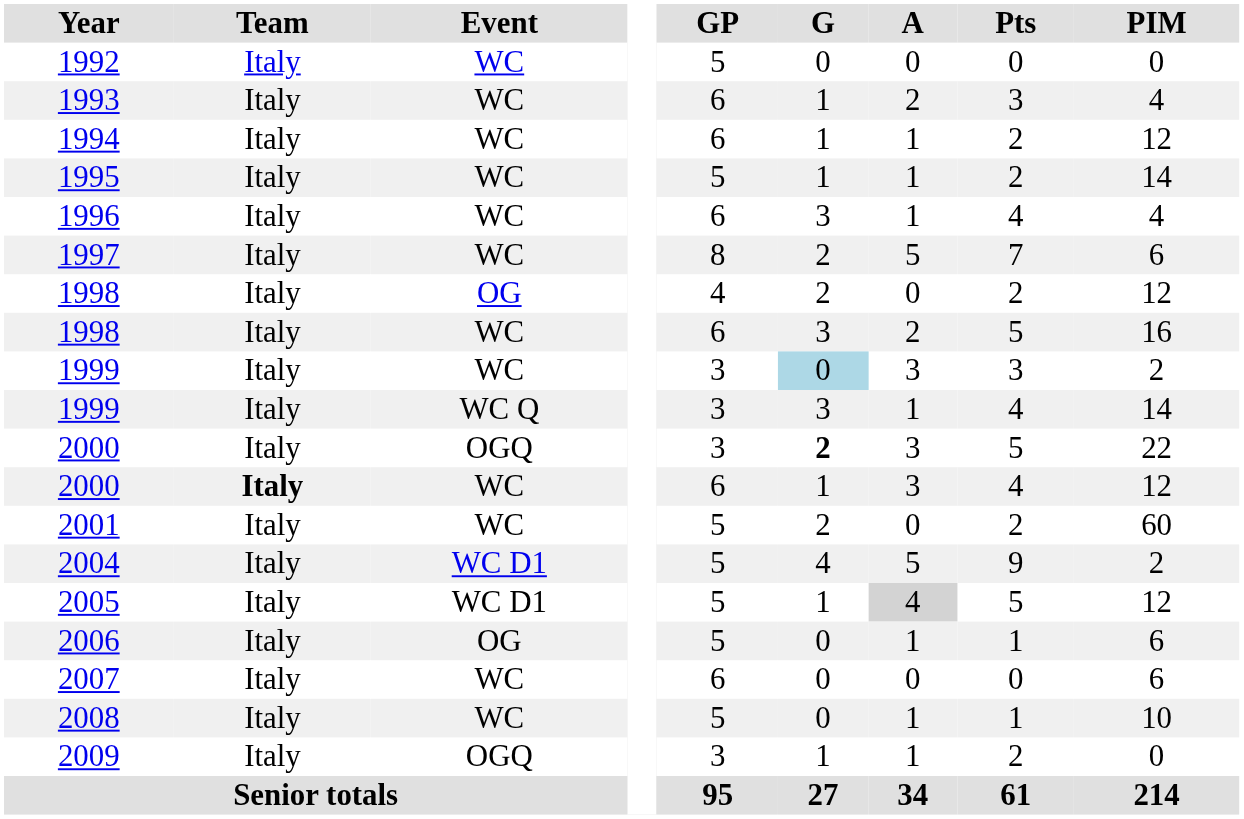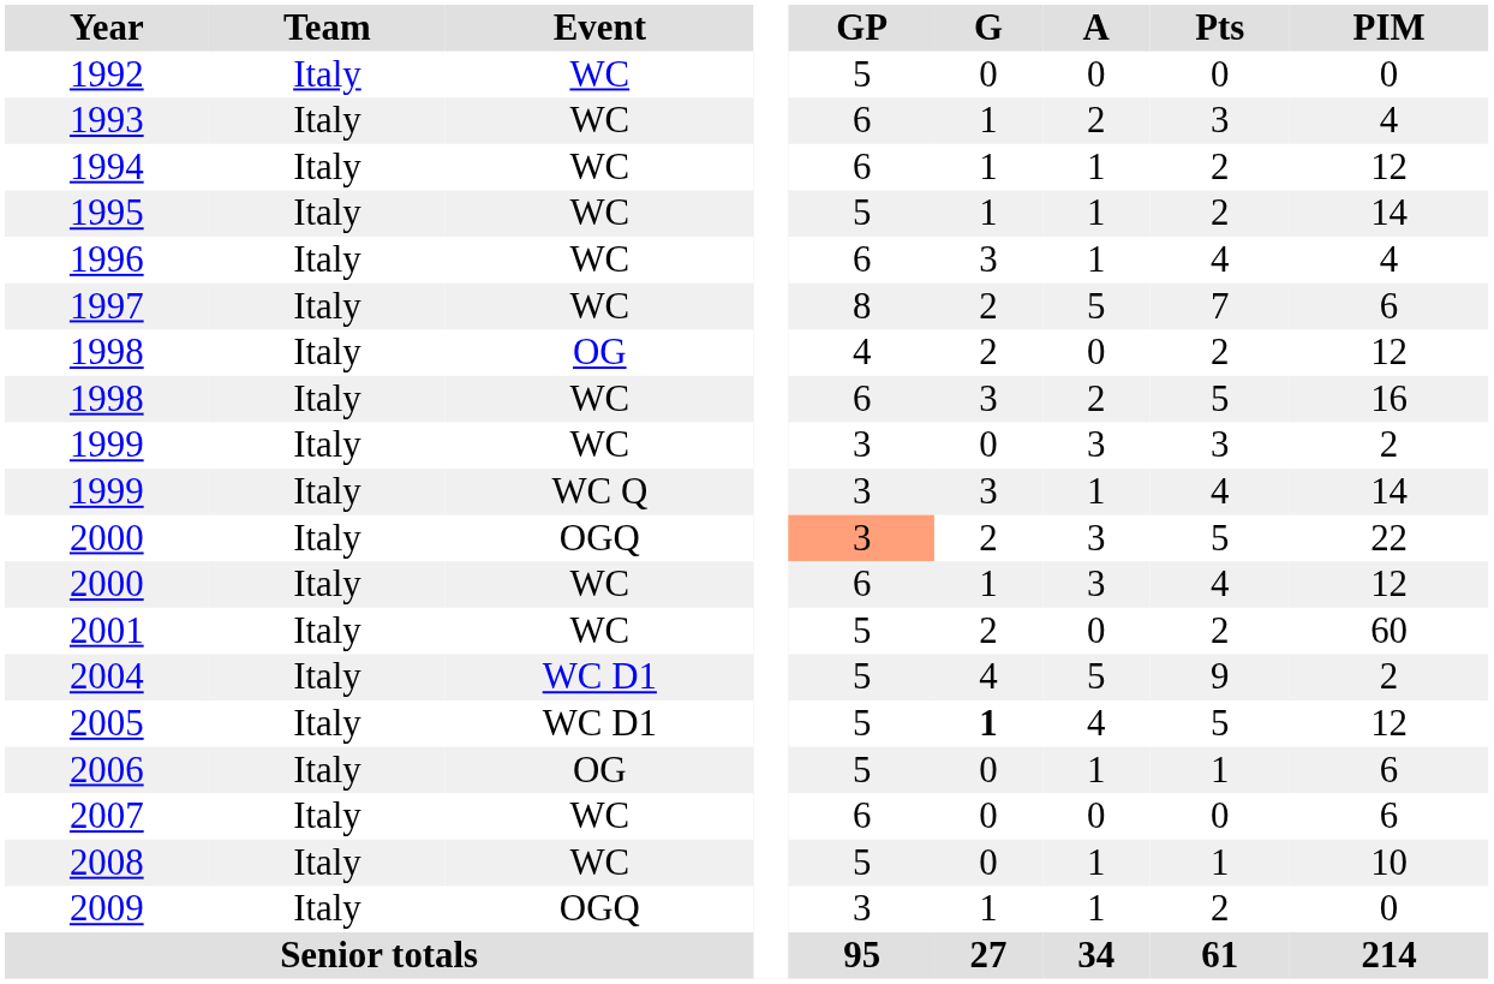1999 / WC | G: lightblue background -> no background
2000 / OGQ | GP: no background -> lightsalmon background
2000 / OGQ | G: bold -> normal
2000 / WC | Team: bold -> normal
2005 | G: normal -> bold
2005 | A: lightgrey background -> no background
